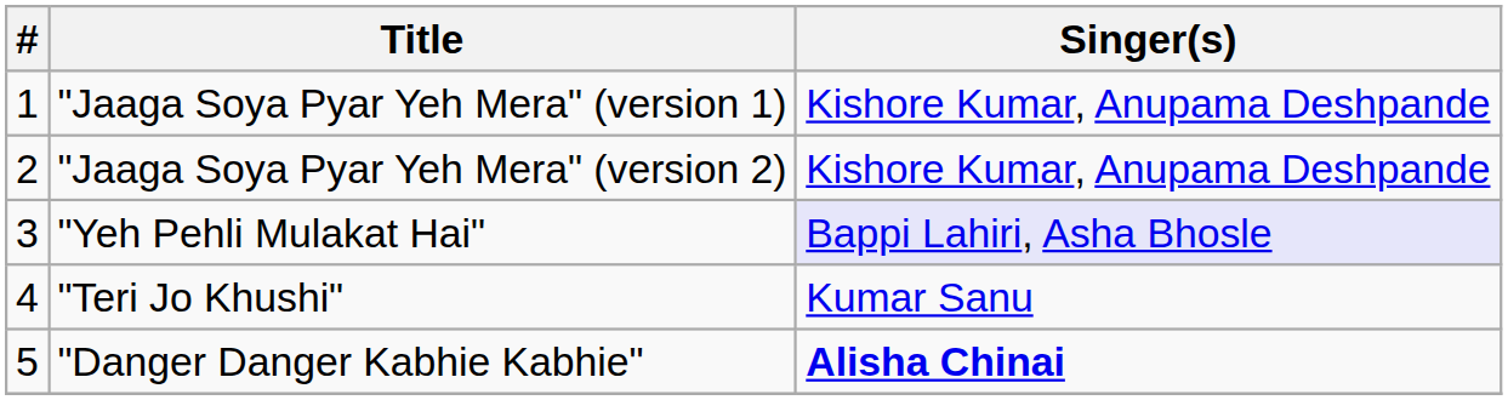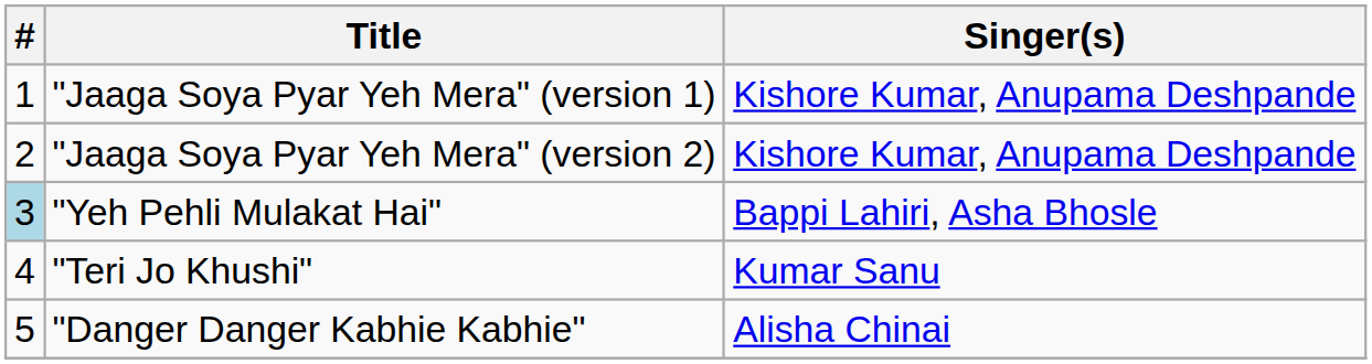"Yeh Pehli Mulakat Hai" | #: no background -> lightblue background
"Yeh Pehli Mulakat Hai" | Singer(s): lavender background -> no background
"Danger Danger Kabhie Kabhie" | Singer(s): bold -> normal
